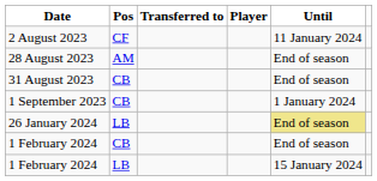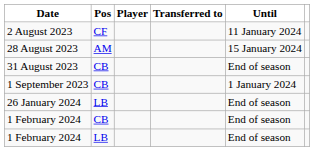columns swapped: Player <-> Transferred to
28 August 2023 | Until: End of season -> 15 January 2024
26 January 2024 | Until: khaki background -> no background
1 February 2024 / LB | Until: 15 January 2024 -> End of season
